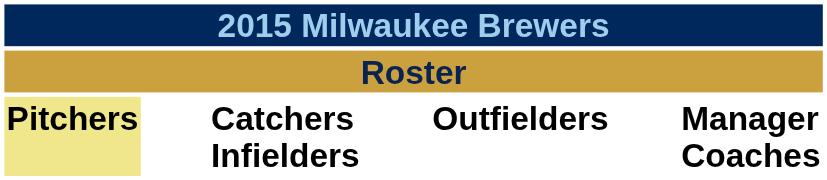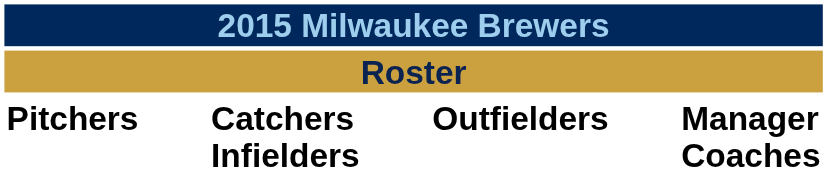Pitchers | column 1: khaki background -> no background
